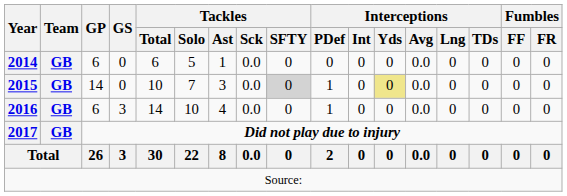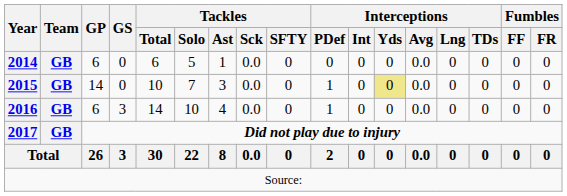2015 | Tackles / SFTY: lightgrey background -> no background
